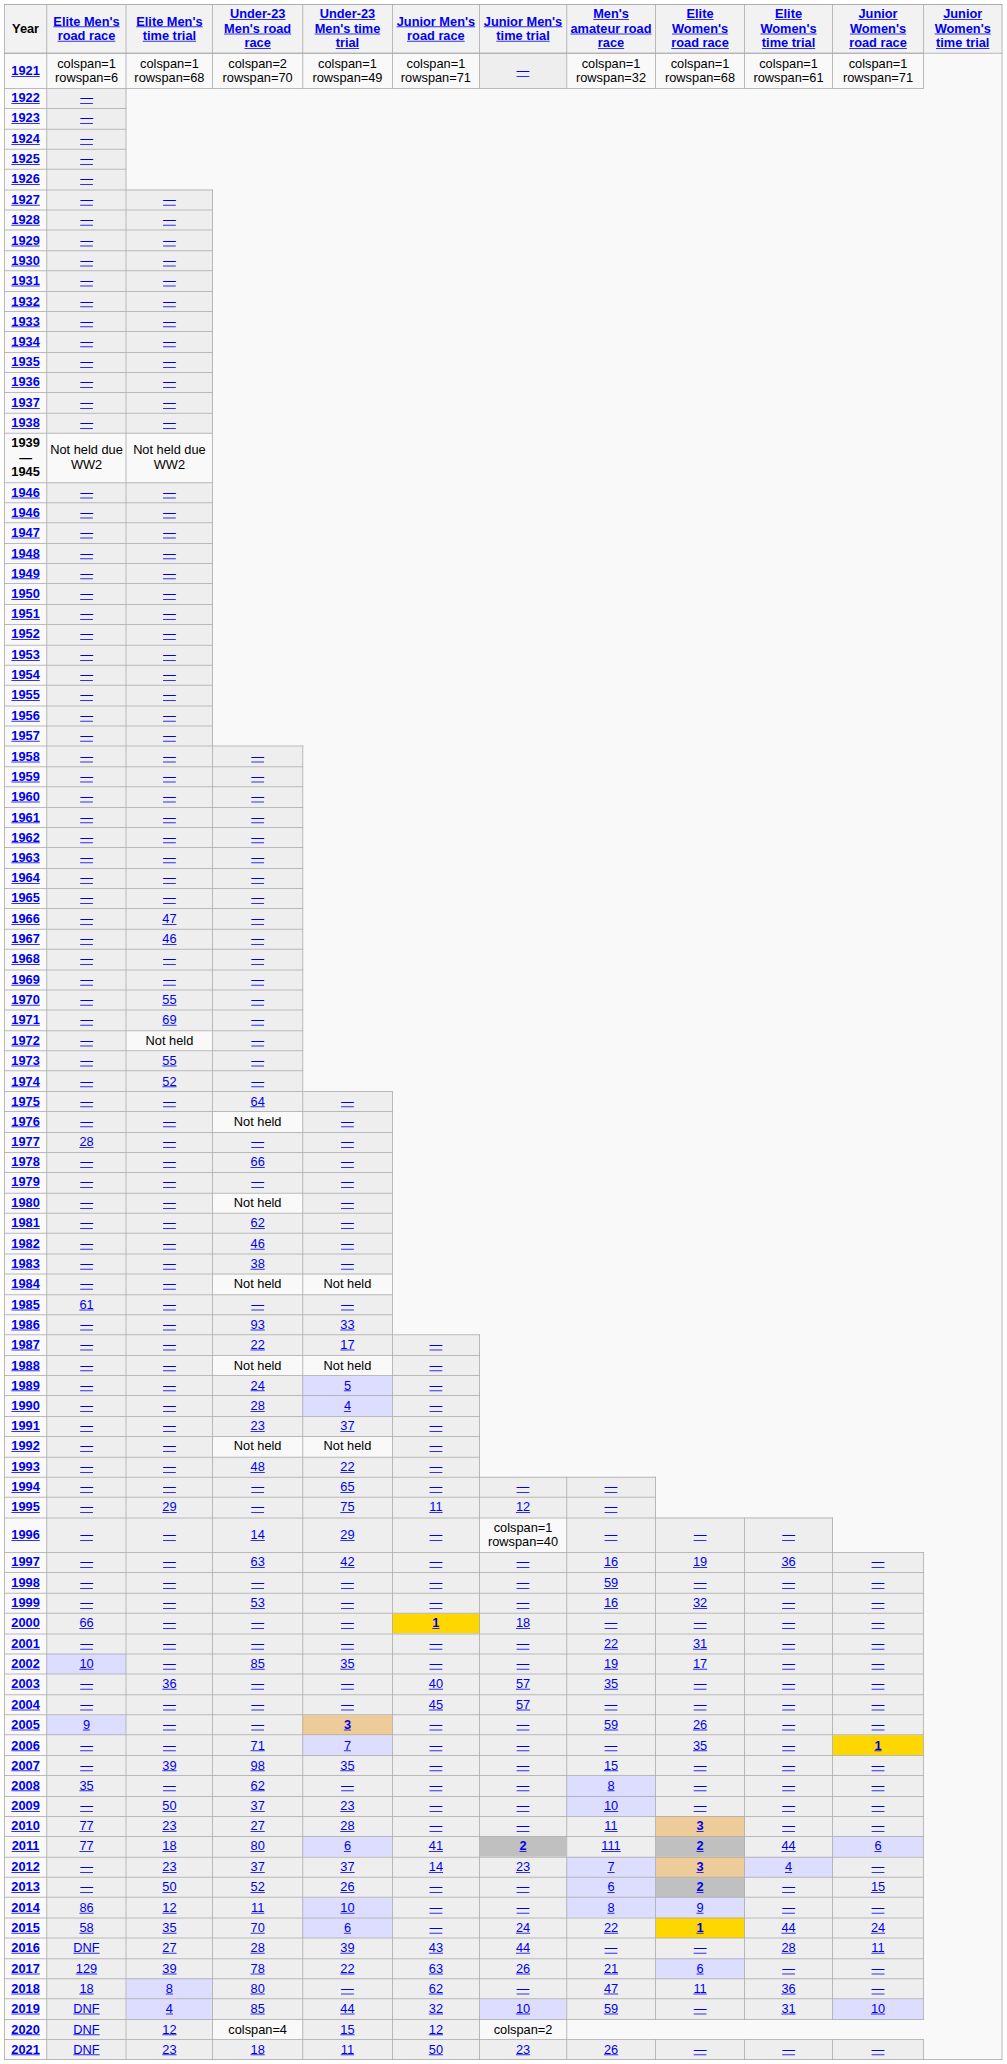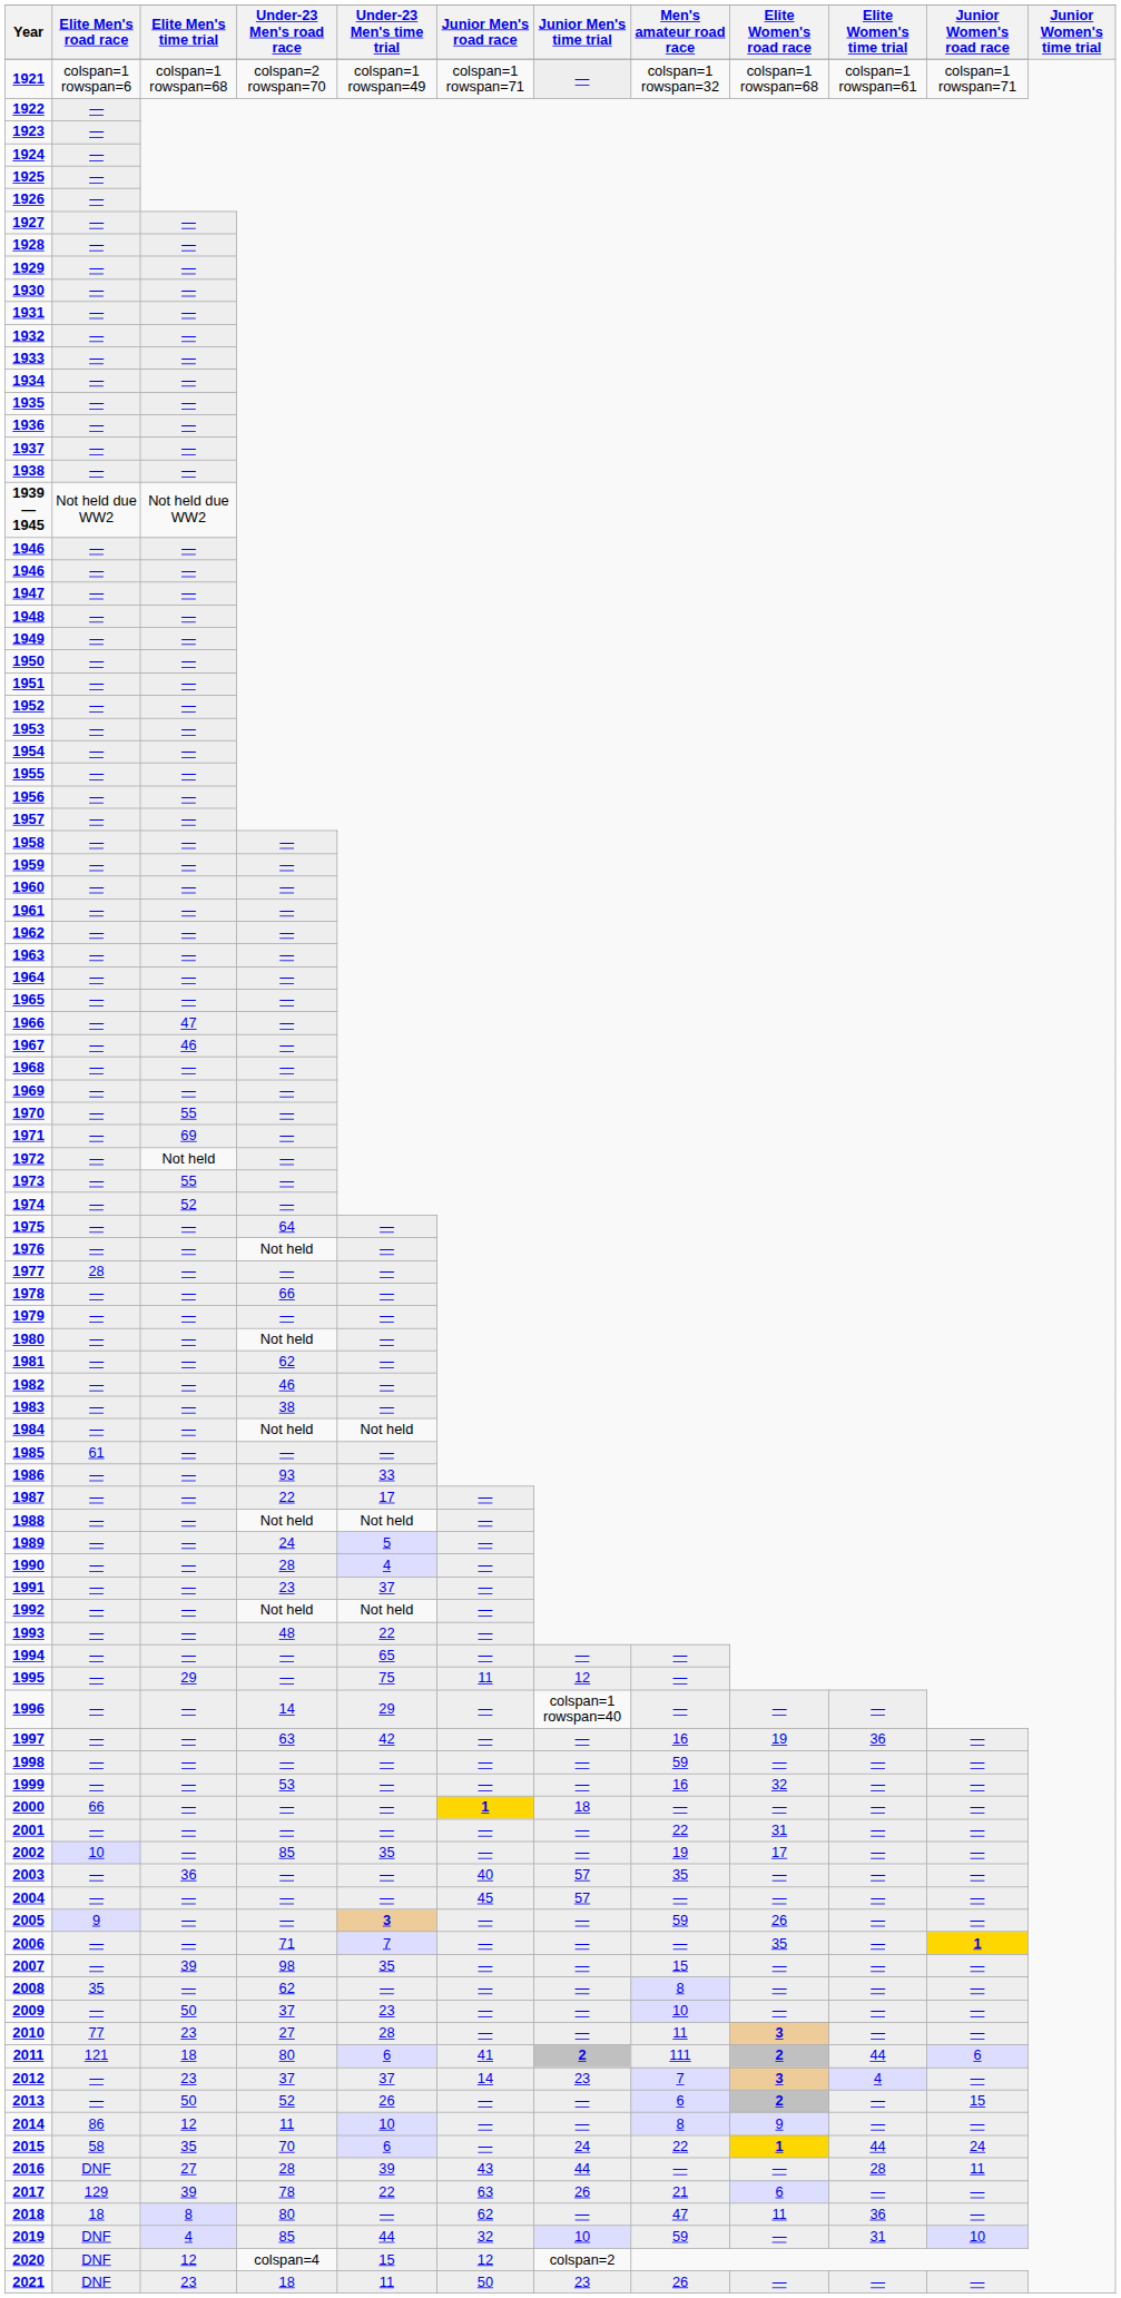2011 | Elite Men's road race: 77 -> 121
